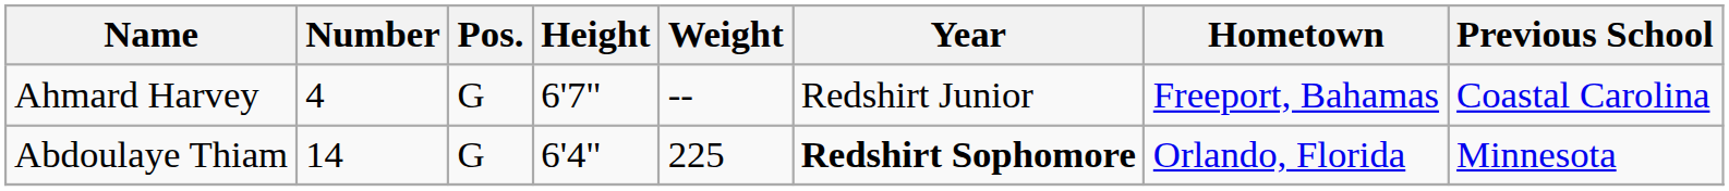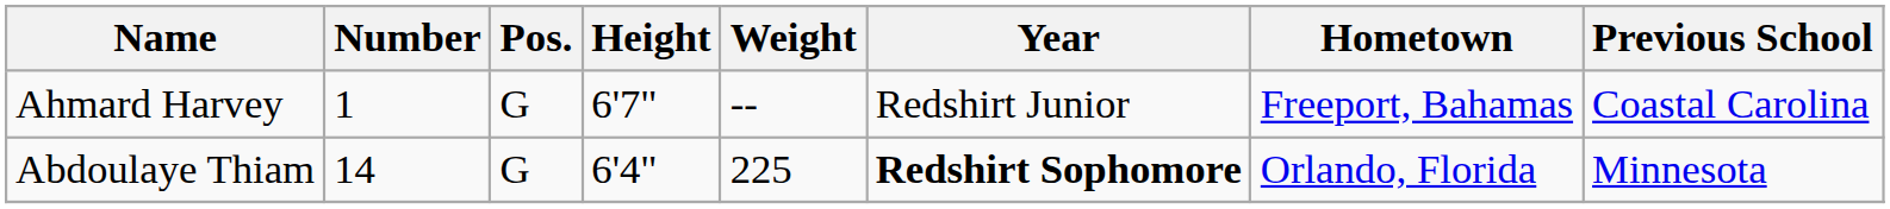Ahmard Harvey | Number: 4 -> 1
